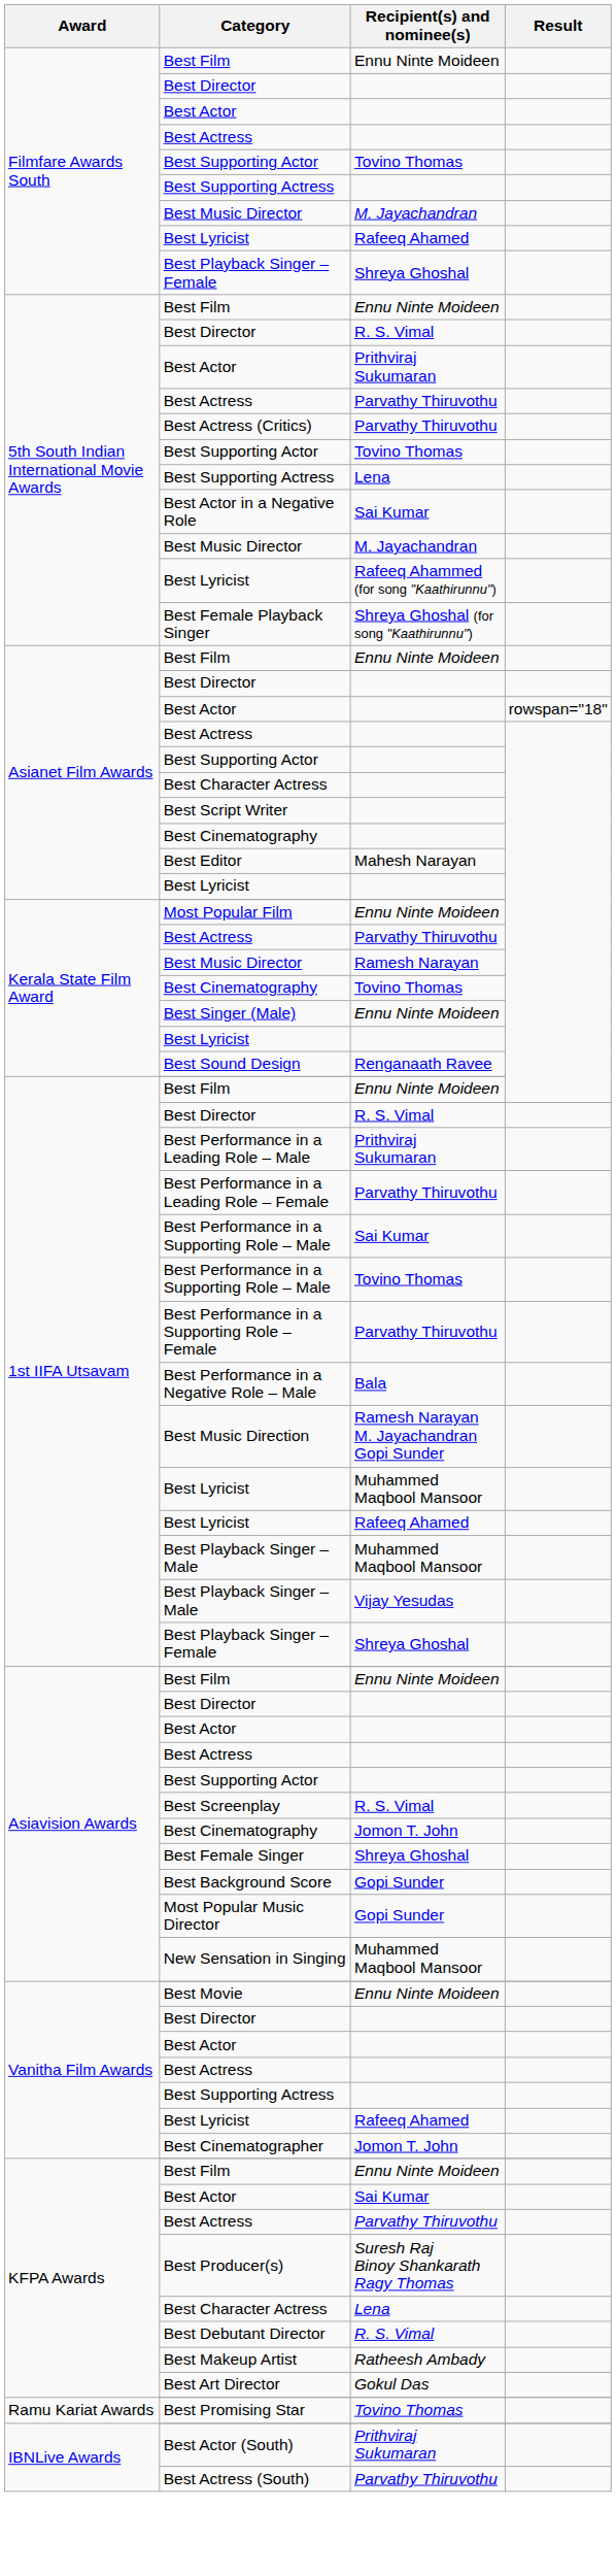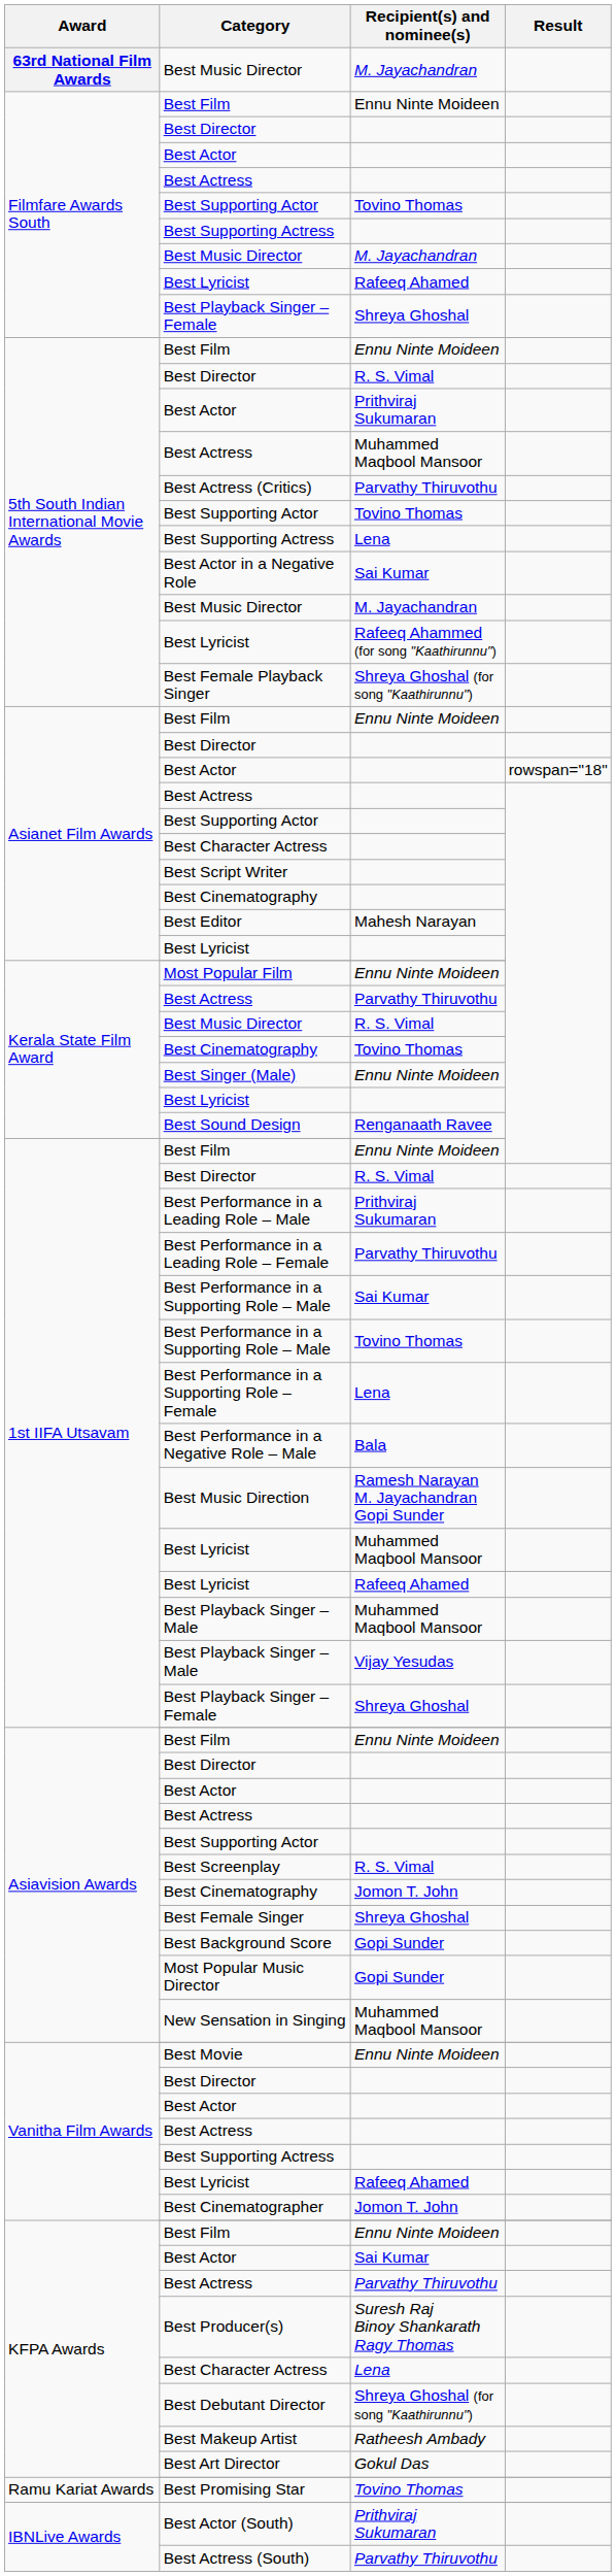+ row: 63rd National Film Awards | Best Music Director | M. Jayachandran
5th South Indian International Movie Awards / Best Actress | Recipient(s) and nominee(s): Parvathy Thiruvothu -> Muhammed Maqbool Mansoor
Kerala State Film Award / Best Music Director | Recipient(s) and nominee(s): Ramesh Narayan -> R. S. Vimal
Best Performance in a Supporting Role – Female | Recipient(s) and nominee(s): Parvathy Thiruvothu -> Lena
Best Debutant Director | Recipient(s) and nominee(s): R. S. Vimal -> Shreya Ghoshal (for song "Kaathirunnu")
